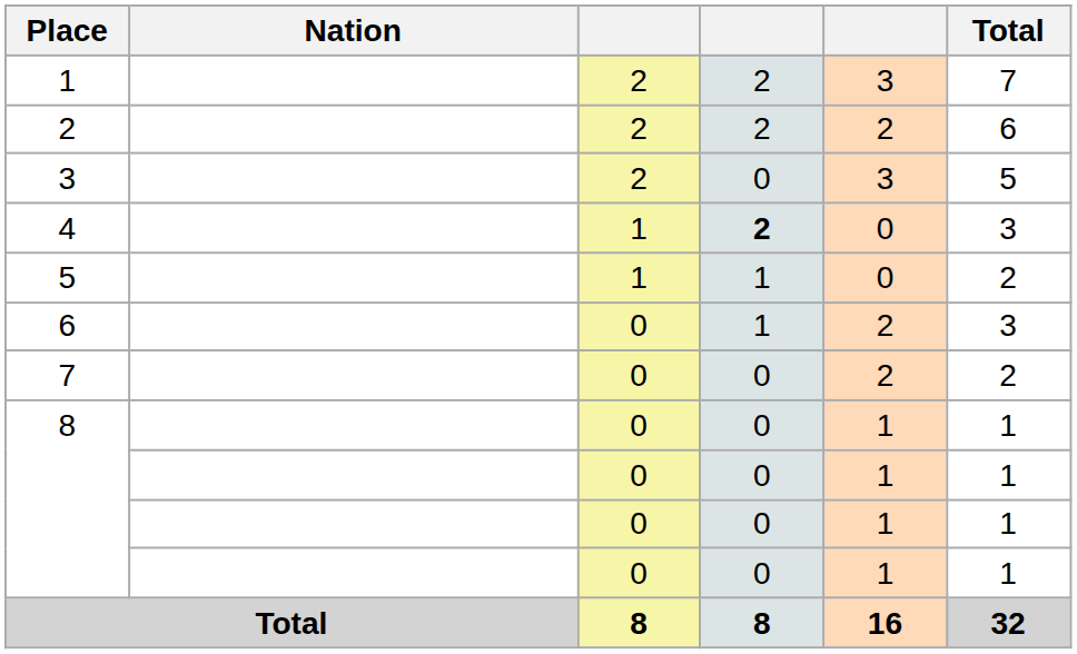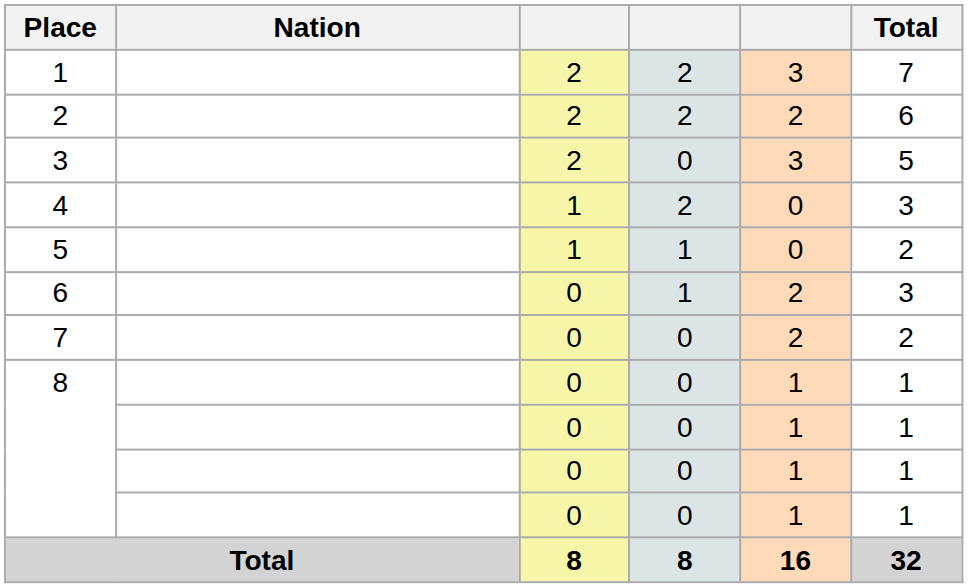4 | column 4: bold -> normal
